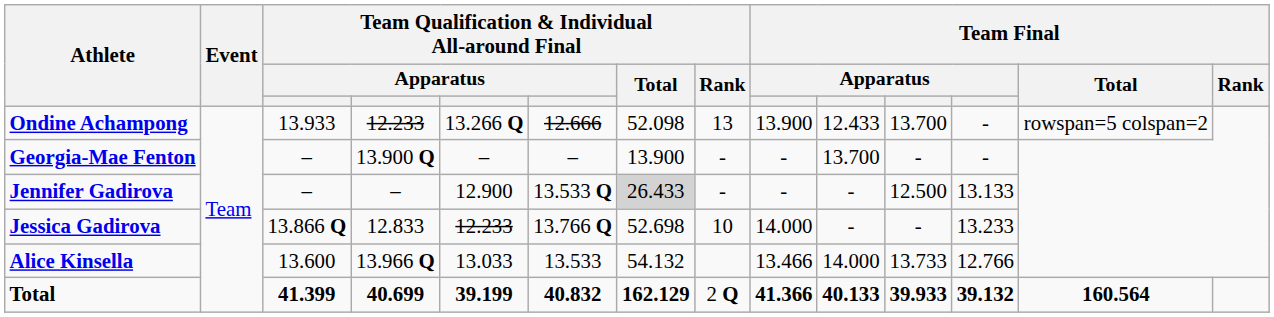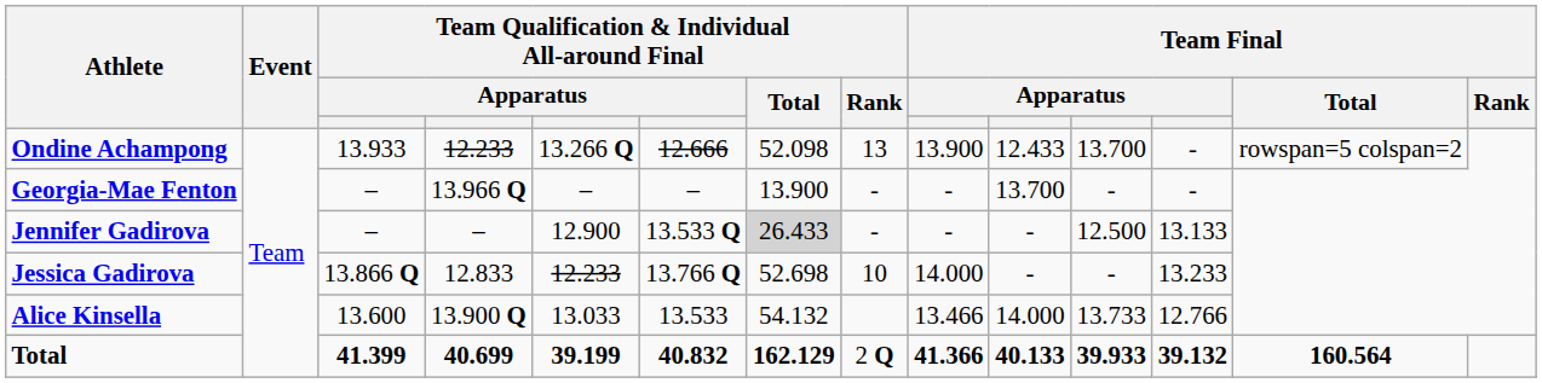Georgia-Mae Fenton | column 4: 13.900 Q -> 13.966 Q
Alice Kinsella | column 4: 13.966 Q -> 13.900 Q
